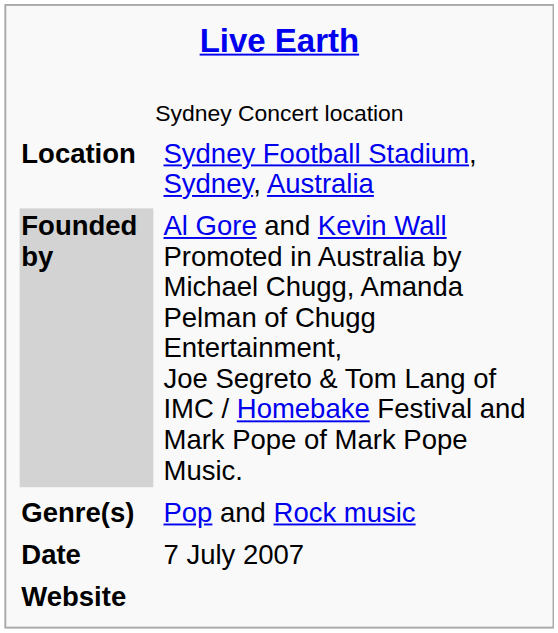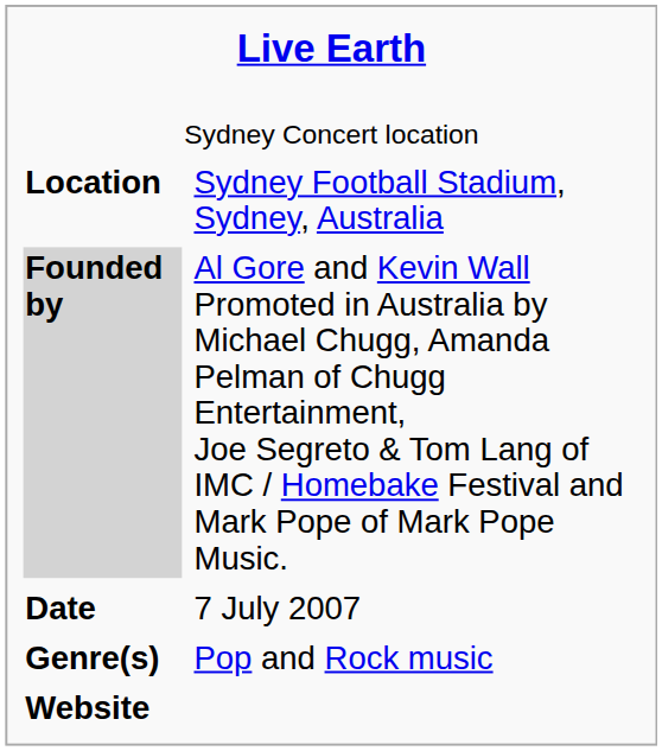row 5 | column 1: Genre(s) -> Date
row 5 | column 2: Pop and Rock music -> 7 July 2007
row 6 | column 1: Date -> Genre(s)
row 6 | column 2: 7 July 2007 -> Pop and Rock music
